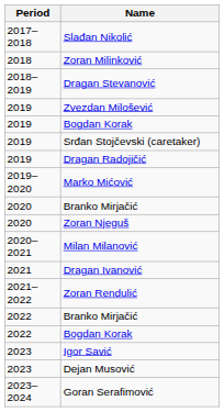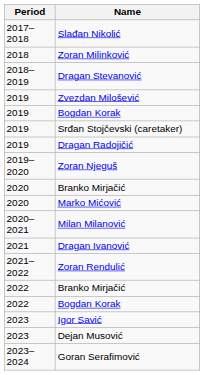row 9 | Name: Marko Mićović -> Zoran Njeguš
row 11 | Name: Zoran Njeguš -> Marko Mićović
